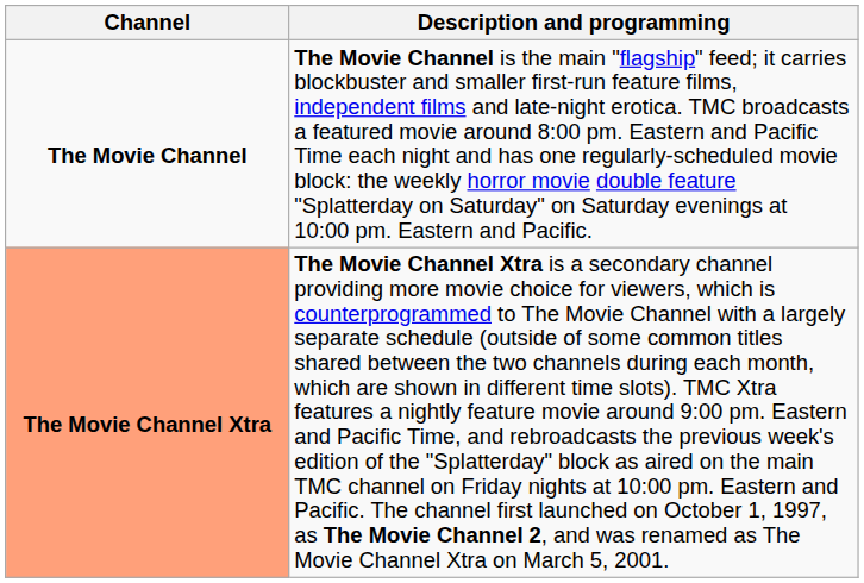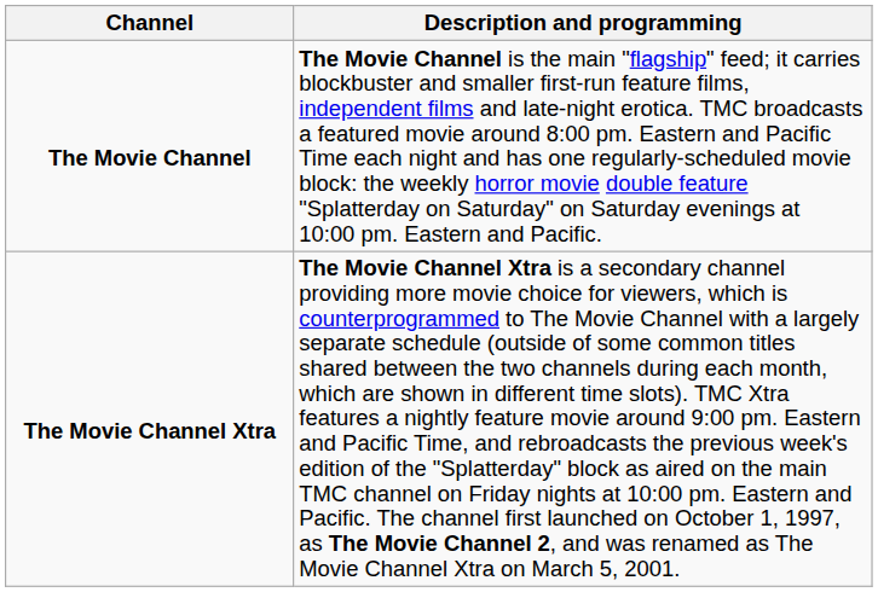The Movie Channel Xtra | Channel: lightsalmon background -> no background
